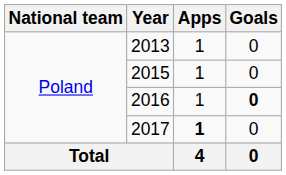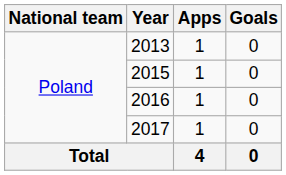2016 | Goals: bold -> normal
2017 | Apps: bold -> normal
